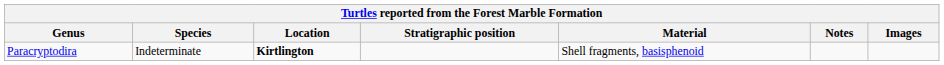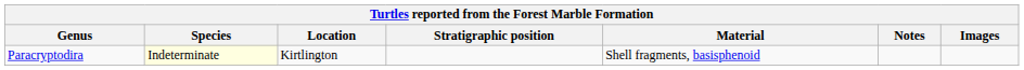Paracryptodira | Species: no background -> lightyellow background
Paracryptodira | Location: bold -> normal
